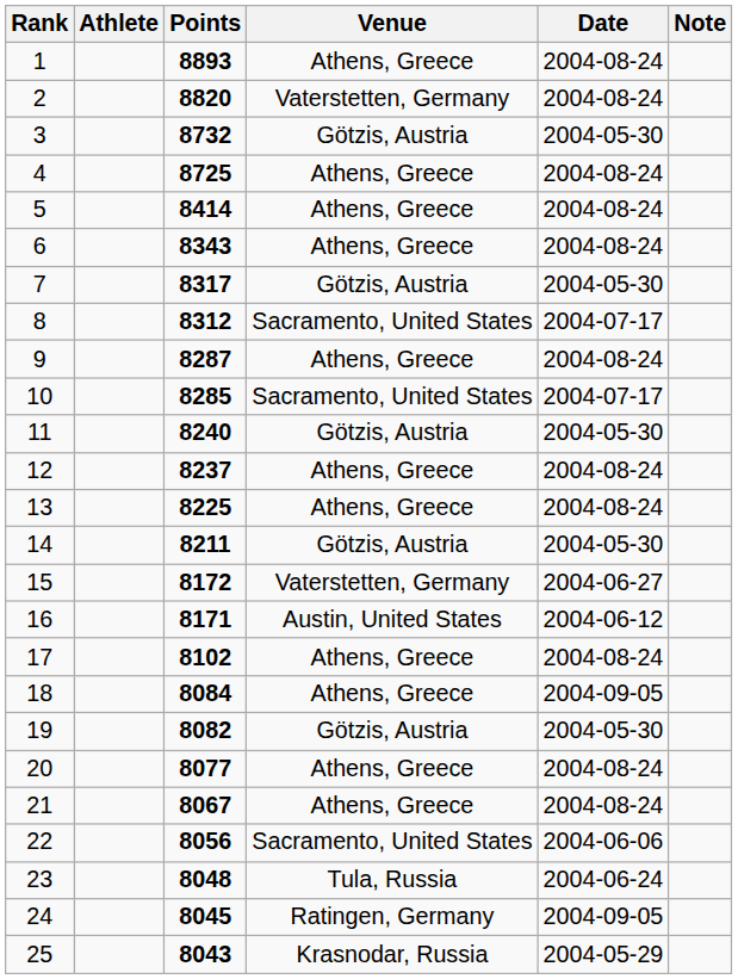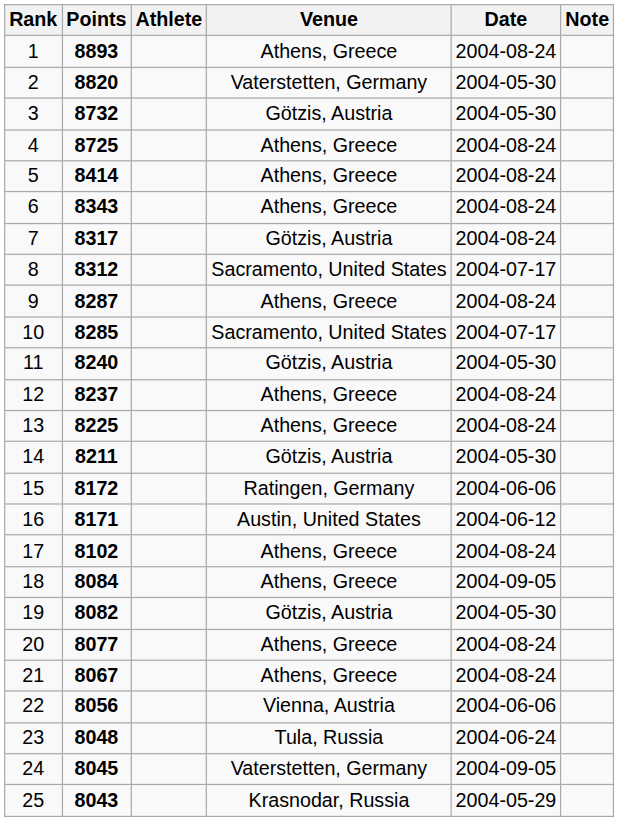columns swapped: Points <-> Athlete
2 | Date: 2004-08-24 -> 2004-05-30
7 | Date: 2004-05-30 -> 2004-08-24
15 | Venue: Vaterstetten, Germany -> Ratingen, Germany
15 | Date: 2004-06-27 -> 2004-06-06
22 | Venue: Sacramento, United States -> Vienna, Austria
24 | Venue: Ratingen, Germany -> Vaterstetten, Germany
